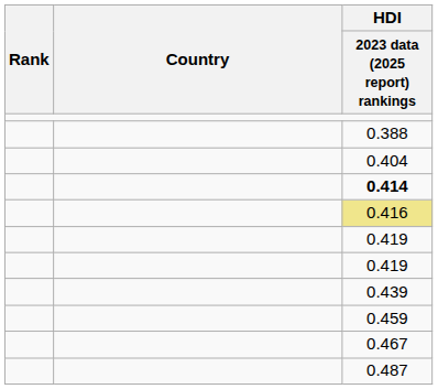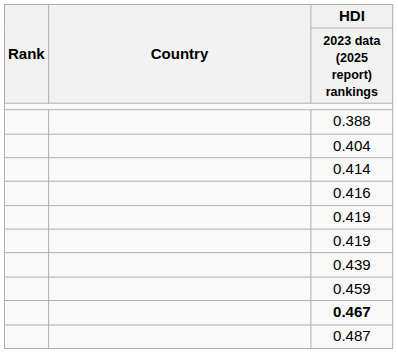0.414 | HDI / 2023 data (2025 report) rankings: bold -> normal
0.416 | HDI / 2023 data (2025 report) rankings: khaki background -> no background
0.467 | HDI / 2023 data (2025 report) rankings: normal -> bold
